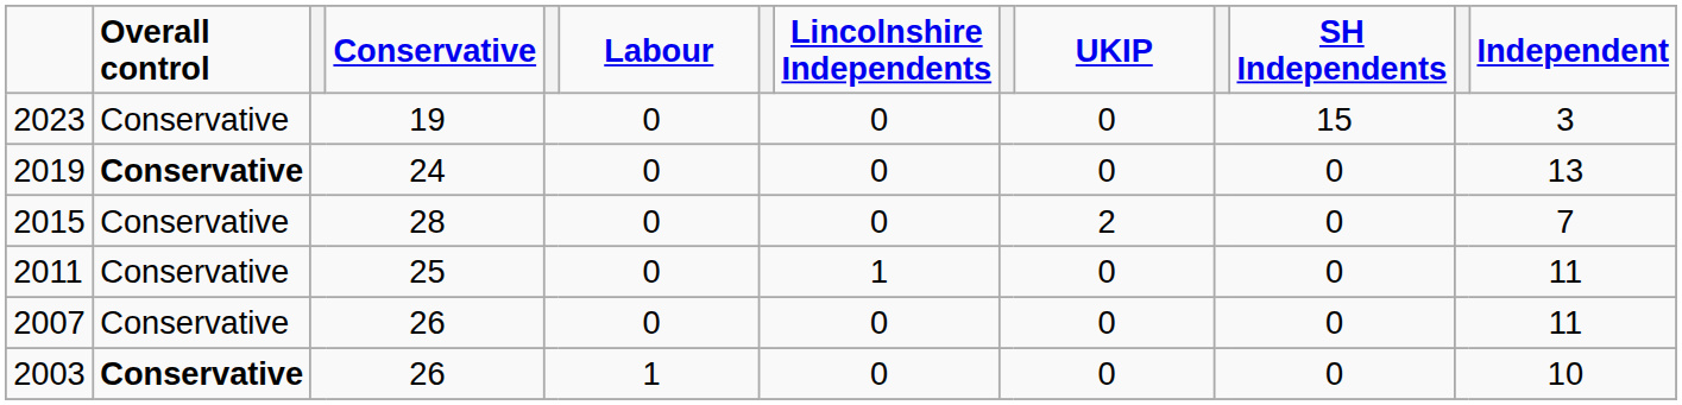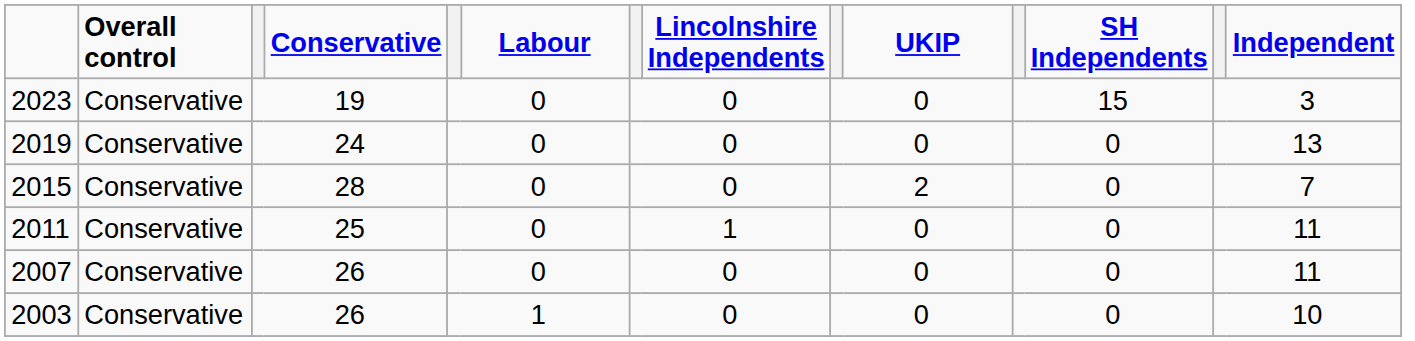2019 | Overall control: bold -> normal
2003 | Overall control: bold -> normal
